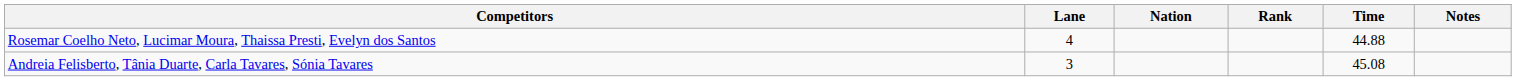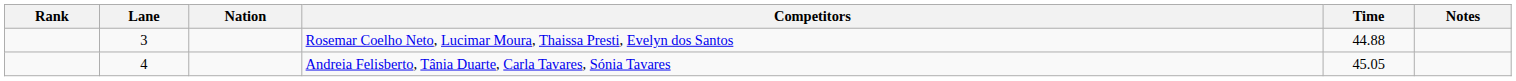columns swapped: Rank <-> Competitors
row 2 | Lane: 4 -> 3
row 3 | Lane: 3 -> 4
row 3 | Time: 45.08 -> 45.05
